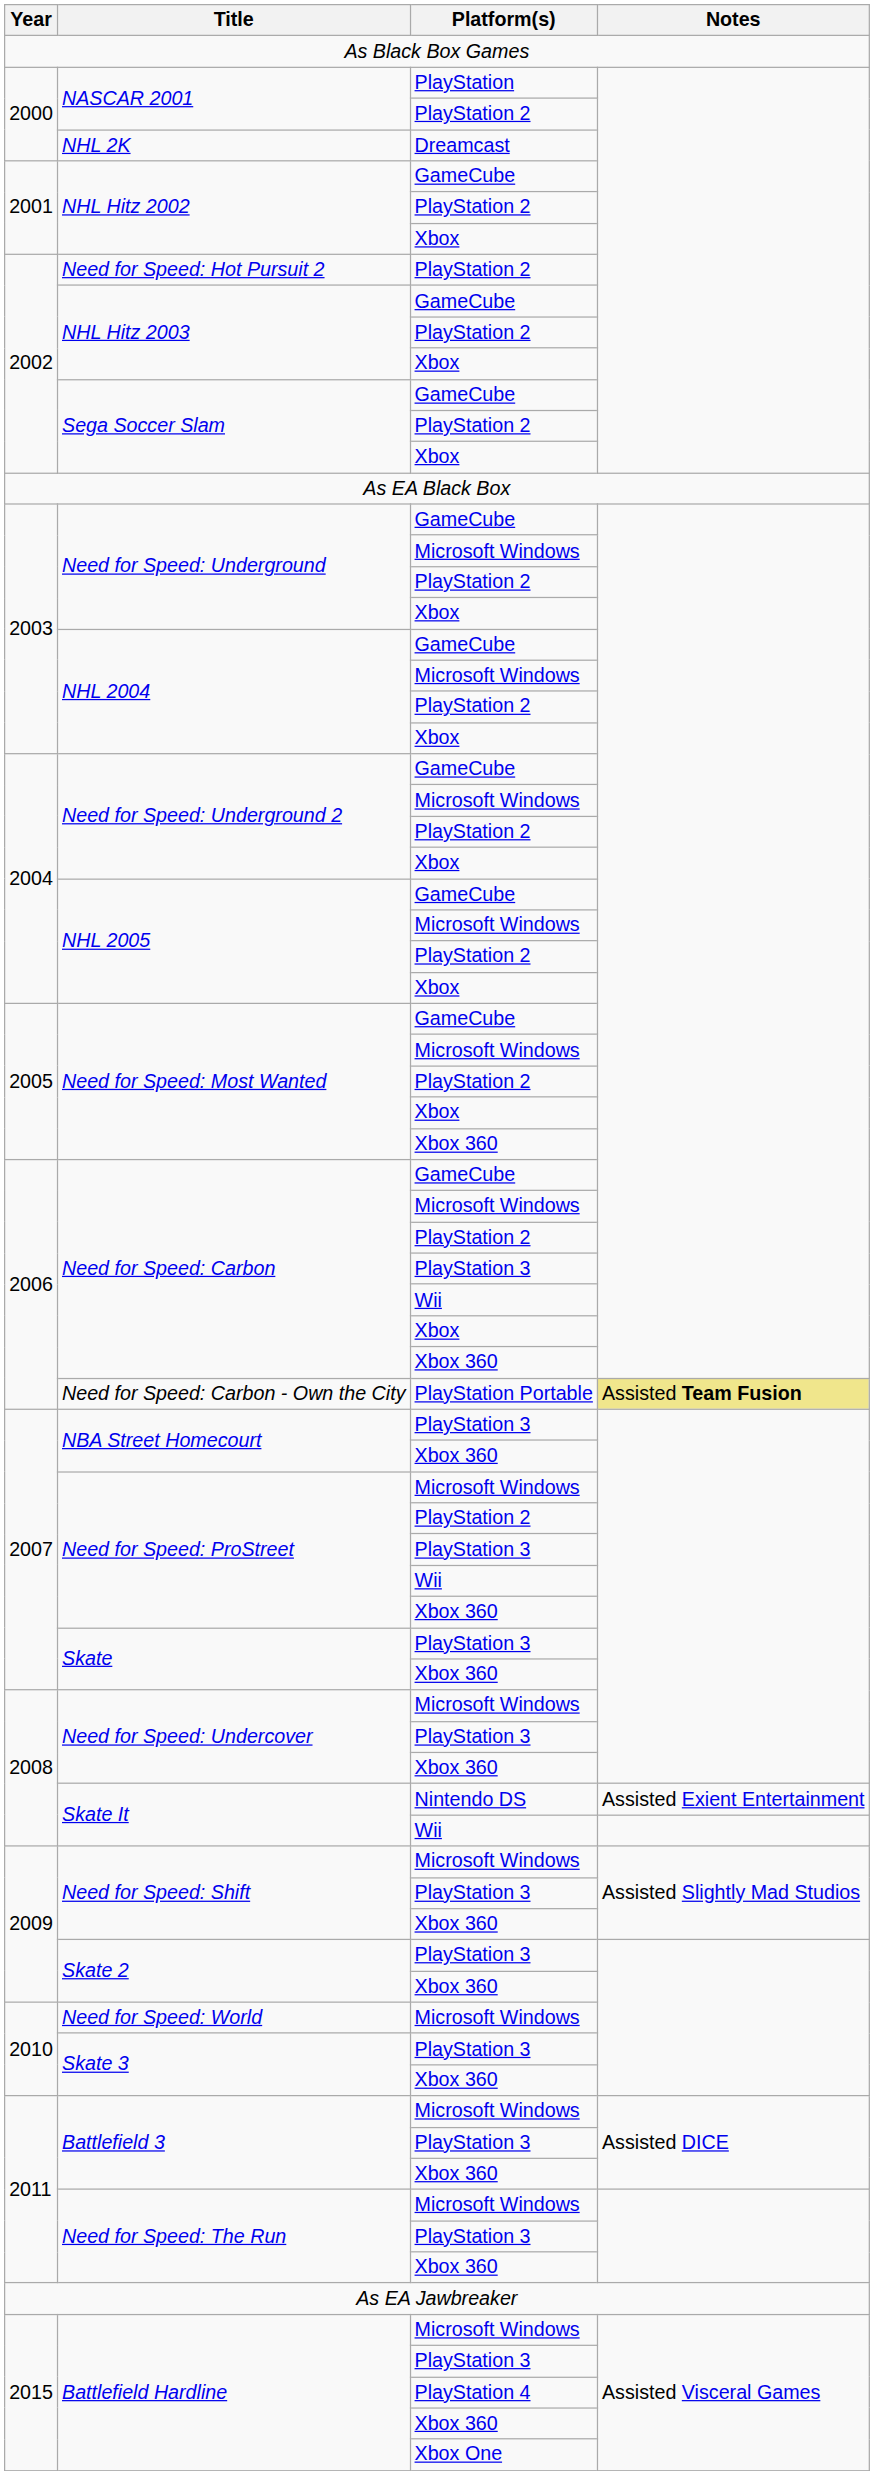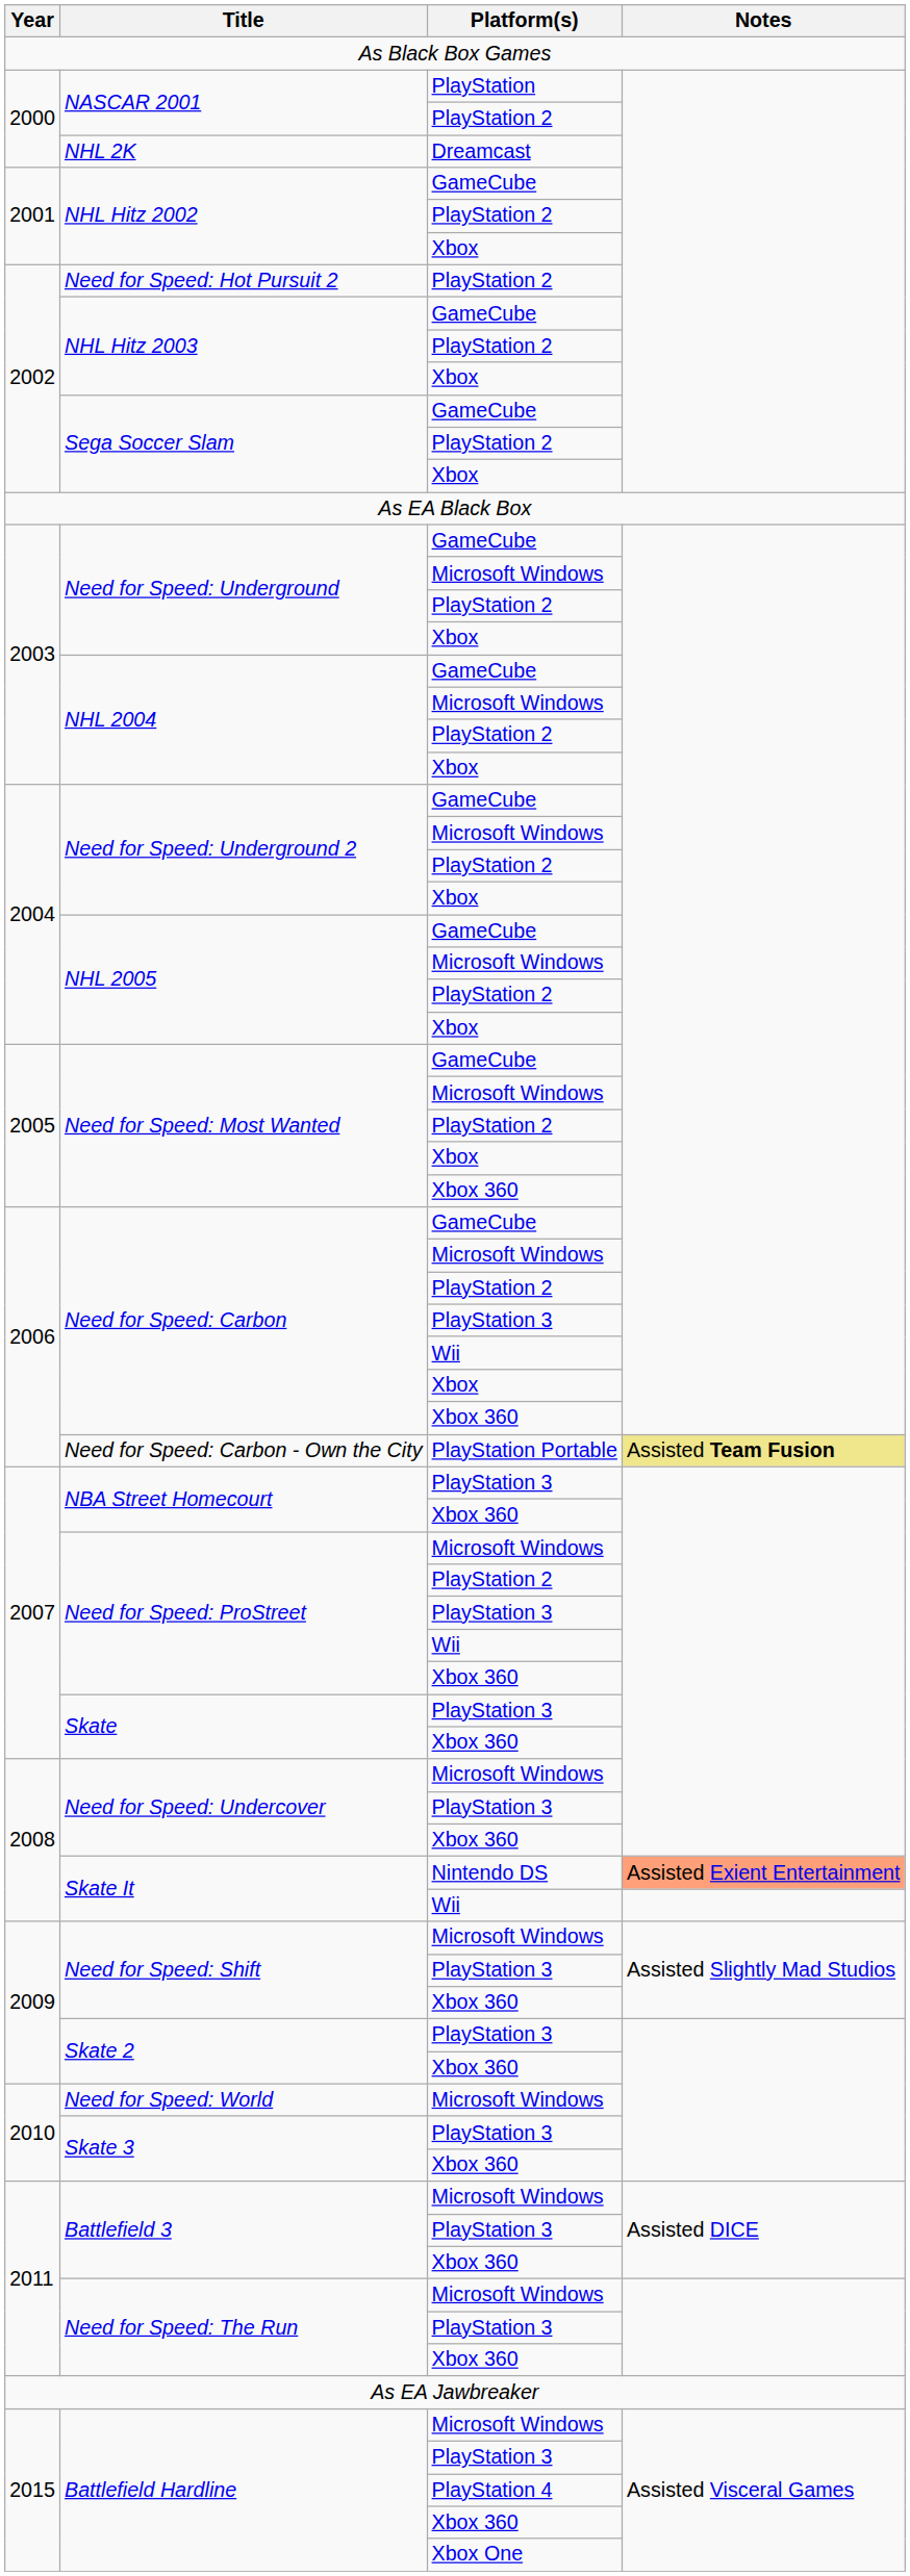Skate It / Nintendo DS | Notes: no background -> lightsalmon background
